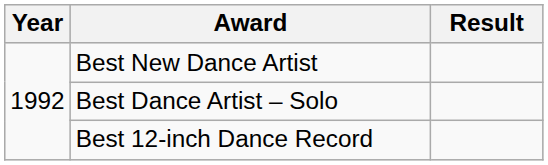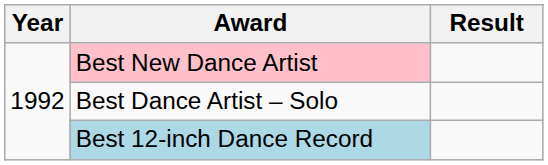Best New Dance Artist | Award: no background -> pink background
Best 12-inch Dance Record | Award: no background -> lightblue background
